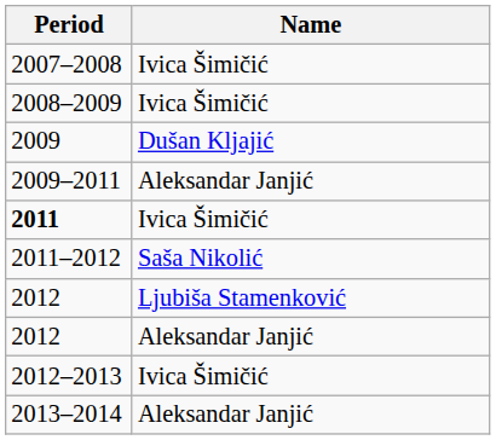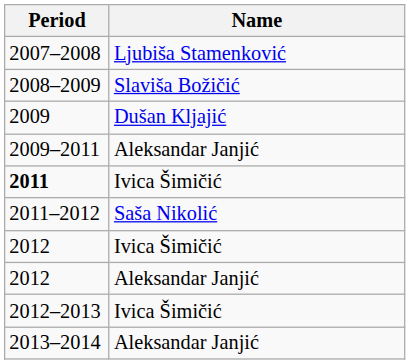row 2 | Name: Ivica Šimičić -> Ljubiša Stamenković
row 3 | Name: Ivica Šimičić -> Slaviša Božičić
row 8 | Name: Ljubiša Stamenković -> Ivica Šimičić
